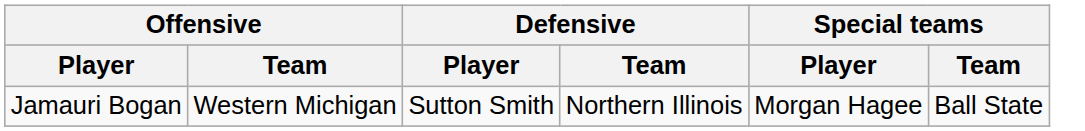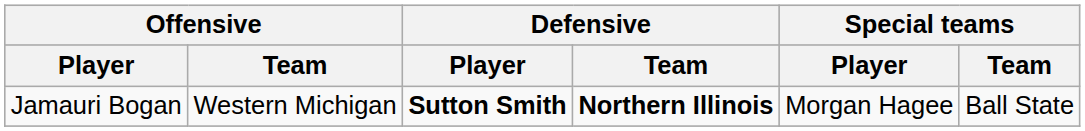Jamauri Bogan | Defensive / Player: normal -> bold
Jamauri Bogan | Defensive / Team: normal -> bold
